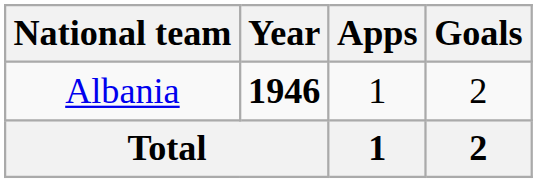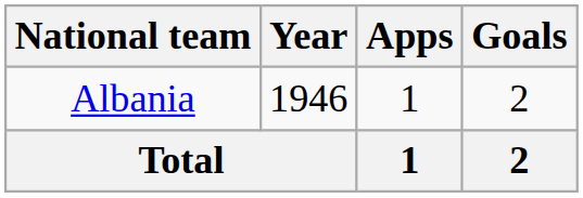Albania | Year: bold -> normal
